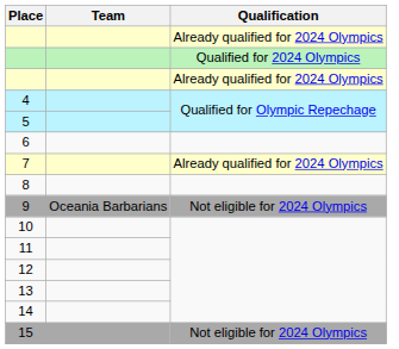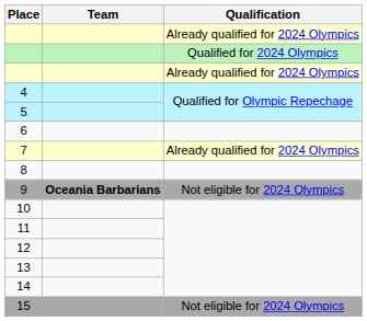9 | Team: normal -> bold
